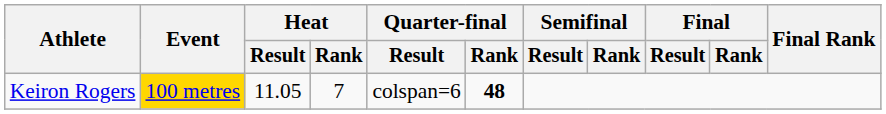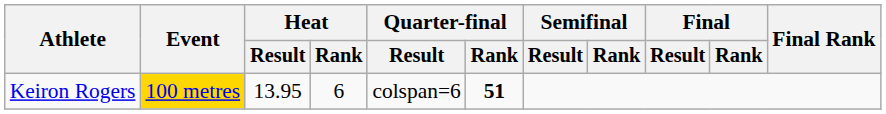Keiron Rogers | Heat / Result: 11.05 -> 13.95
Keiron Rogers | Heat / Rank: 7 -> 6
Keiron Rogers | Quarter-final / Rank: 48 -> 51
